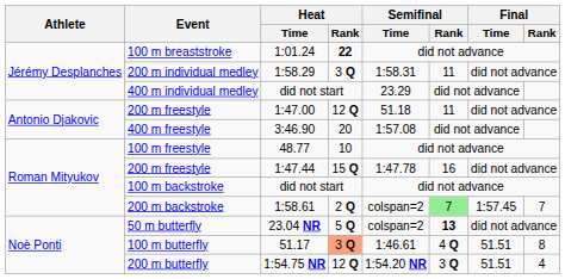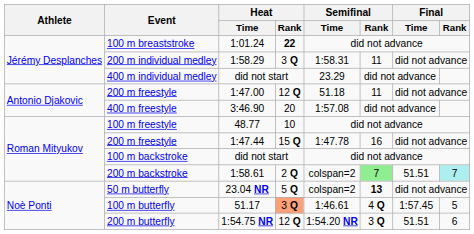200 m backstroke | Final / Time: 1:57.45 -> 51.51
200 m backstroke | Final / Rank: no background -> paleturquoise background
100 m butterfly | Final / Time: 51.51 -> 1:57.45
100 m butterfly | Final / Rank: 8 -> 5
200 m butterfly | Final / Rank: 4 -> 6
